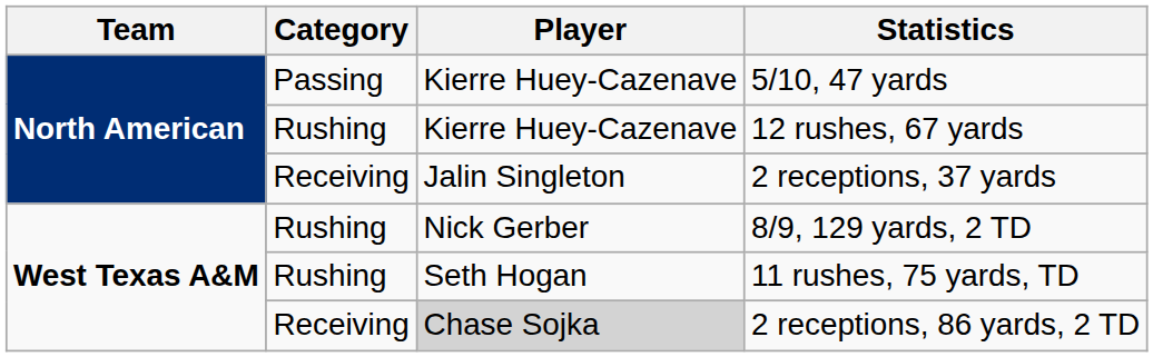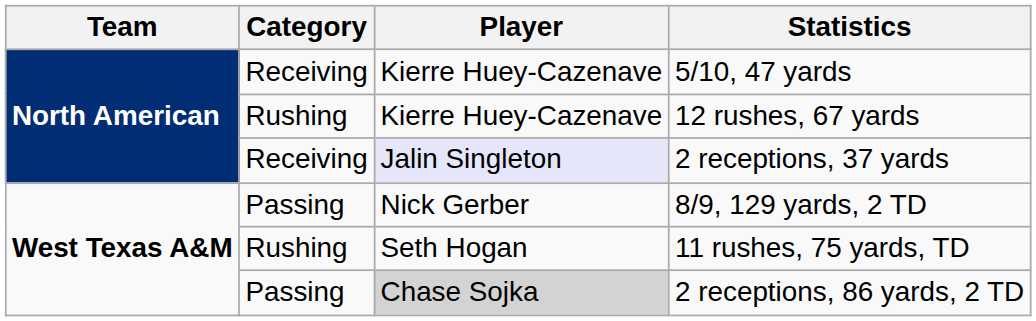5/10, 47 yards | Category: Passing -> Receiving
2 receptions, 37 yards | Player: no background -> lavender background
8/9, 129 yards, 2 TD | Category: Rushing -> Passing
2 receptions, 86 yards, 2 TD | Category: Receiving -> Passing
